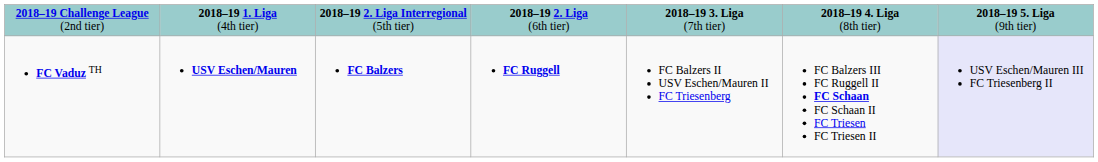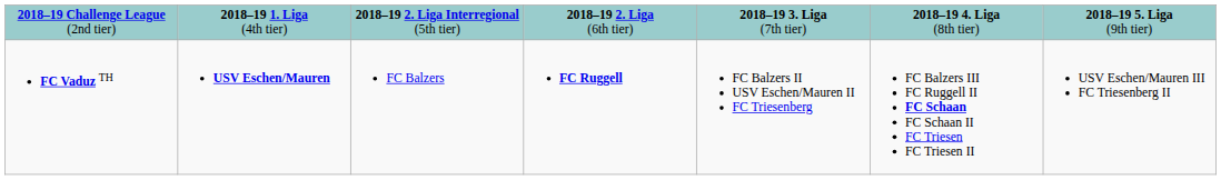FC Vaduz TH | column 3: bold -> normal
FC Vaduz TH | column 7: lavender background -> no background
